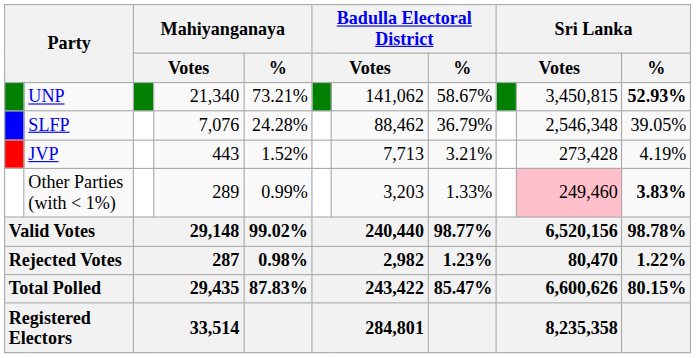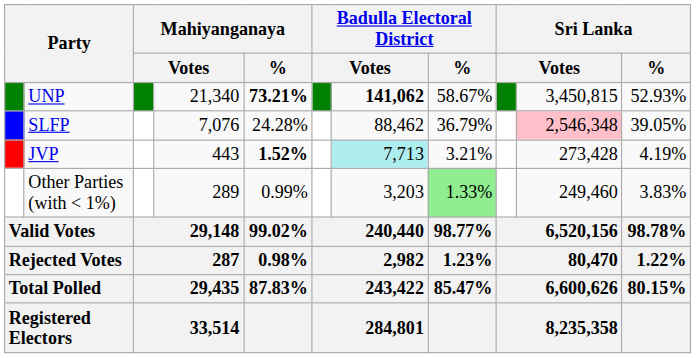UNP | Mahiyanganaya / %: normal -> bold
UNP | column 7: normal -> bold
UNP | Sri Lanka / %: bold -> normal
SLFP | column 10: no background -> pink background
JVP | Mahiyanganaya / %: normal -> bold
JVP | column 7: no background -> paleturquoise background
Other Parties (with < 1%) | Badulla Electoral District / %: no background -> lightgreen background
Other Parties (with < 1%) | column 10: pink background -> no background
Other Parties (with < 1%) | Sri Lanka / %: bold -> normal
